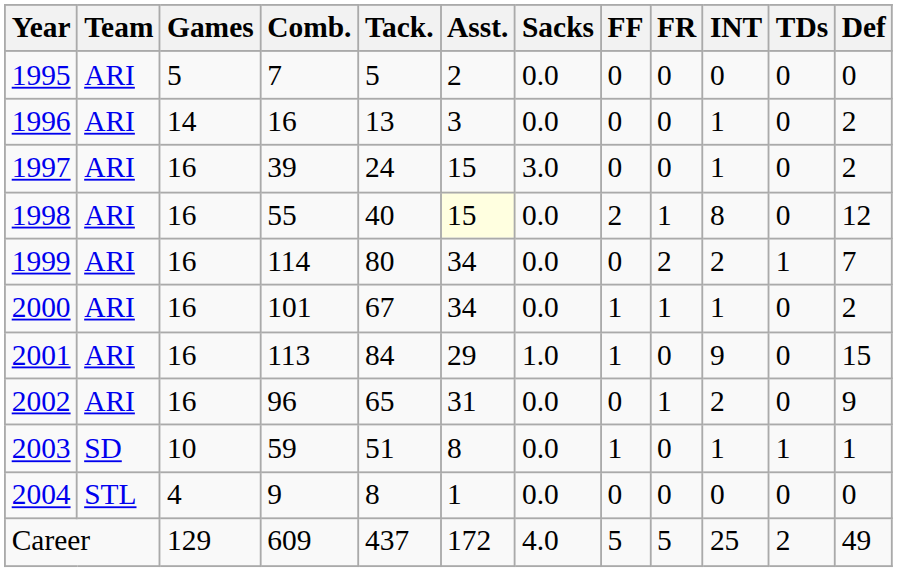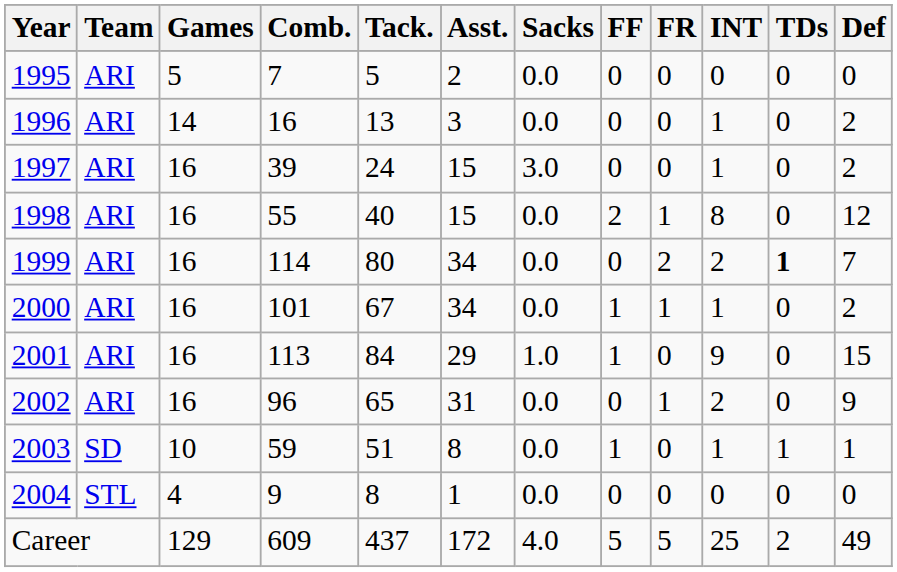1998 | Asst.: lightyellow background -> no background
1999 | TDs: normal -> bold
